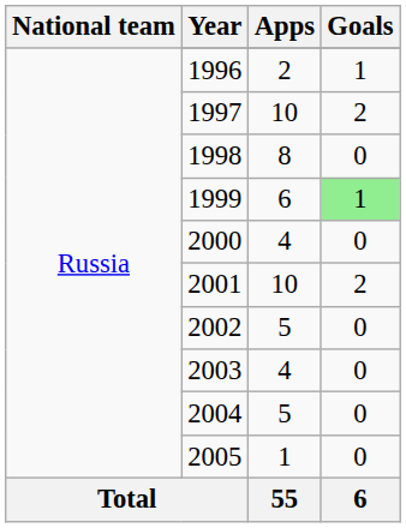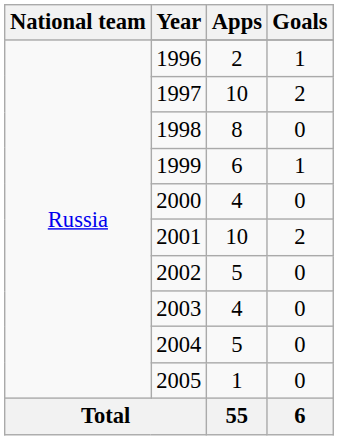1999 | Goals: lightgreen background -> no background
